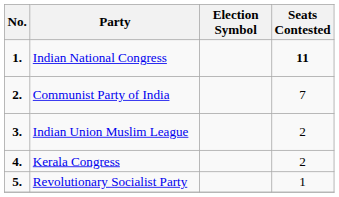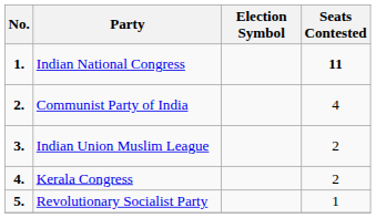Communist Party of India | Seats Contested: 7 -> 4
